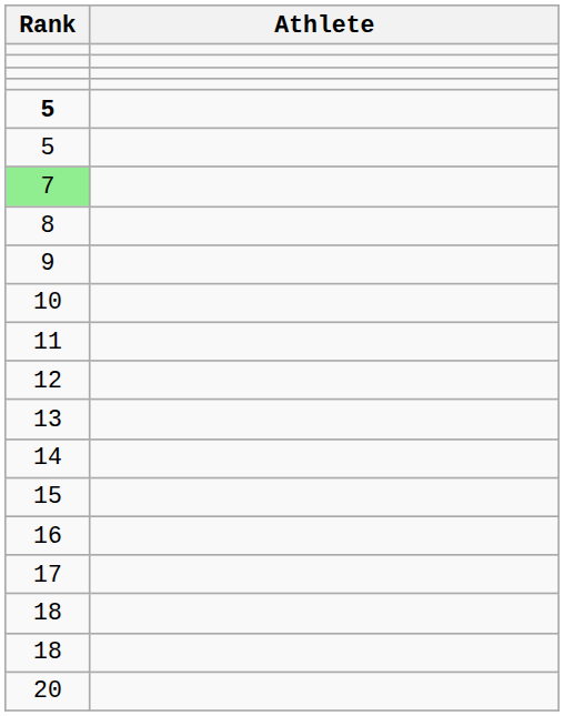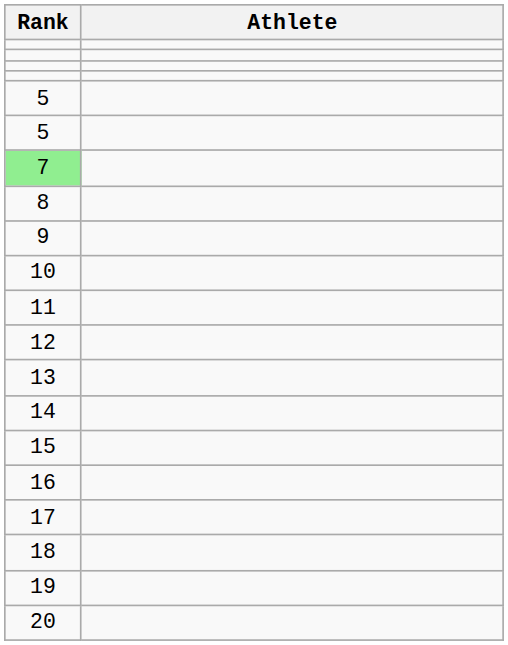row 6 | Rank: bold -> normal
row 20 | Rank: 18 -> 19
